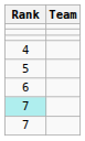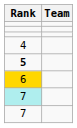row 6 | Rank: normal -> bold
row 7 | Rank: no background -> gold background
